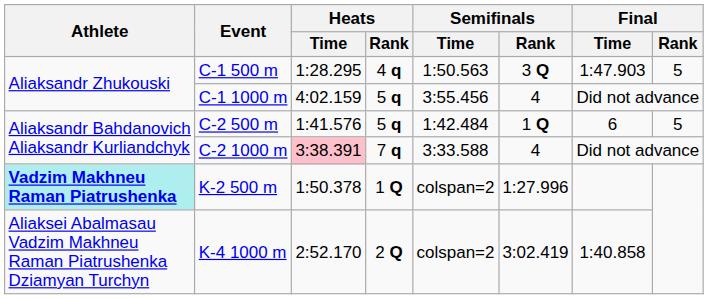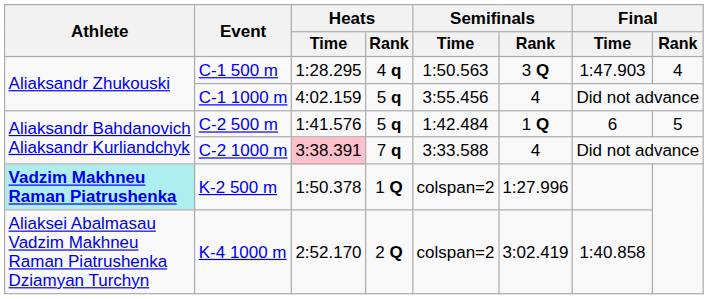C-1 500 m | Final / Rank: 5 -> 4
